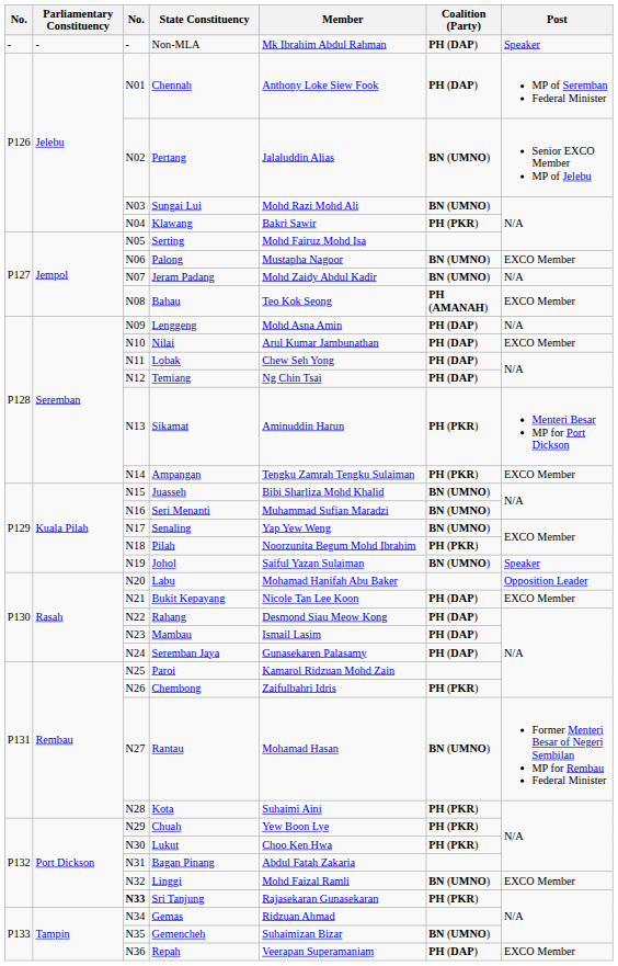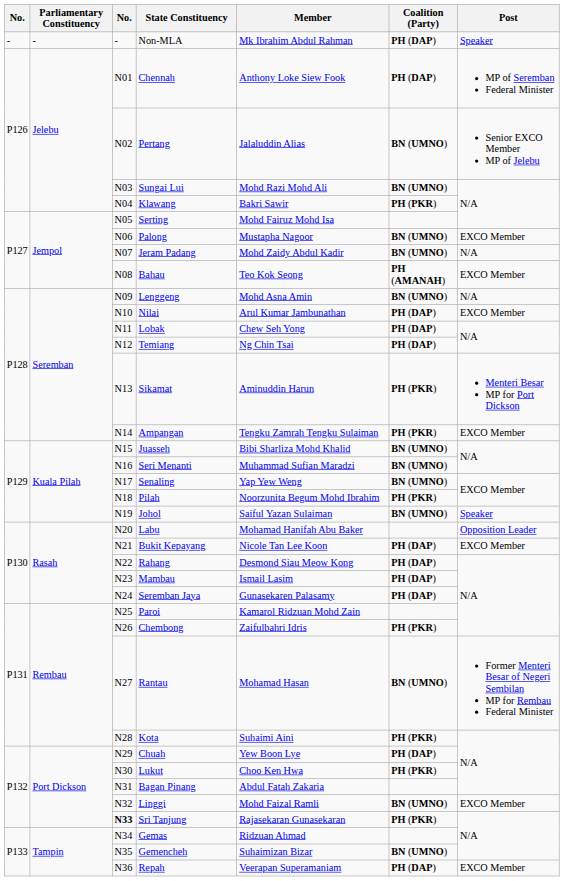Lenggeng | Coalition (Party): PH (DAP) -> BN (UMNO)
Chuah | Coalition (Party): PH (PKR) -> PH (DAP)
